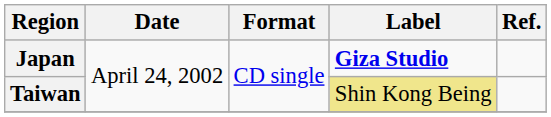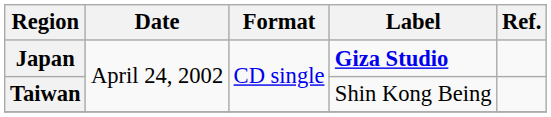Taiwan | Label: khaki background -> no background
